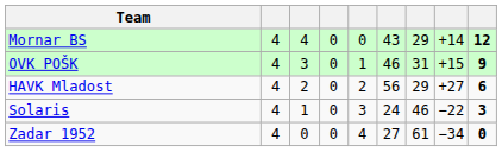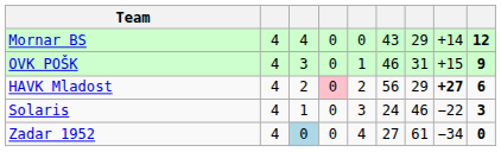HAVK Mladost | column 4: no background -> pink background
HAVK Mladost | column 8: normal -> bold
Zadar 1952 | column 3: no background -> lightblue background
